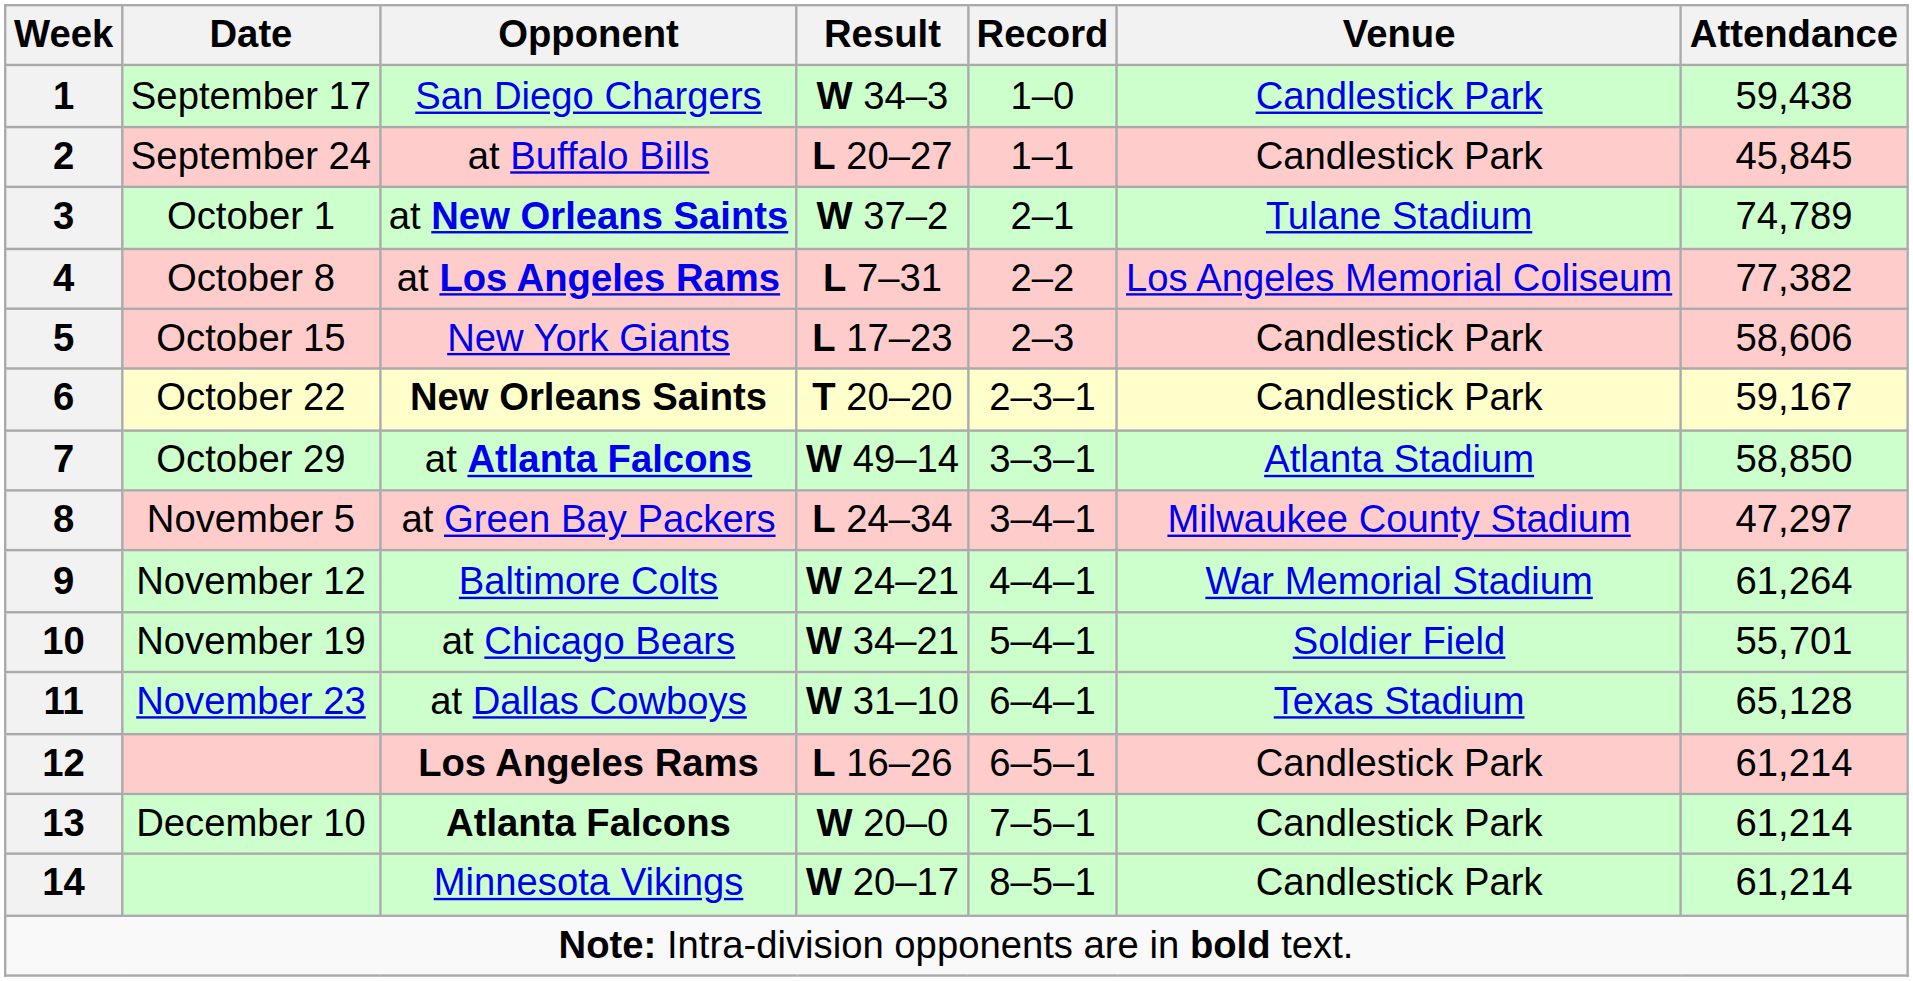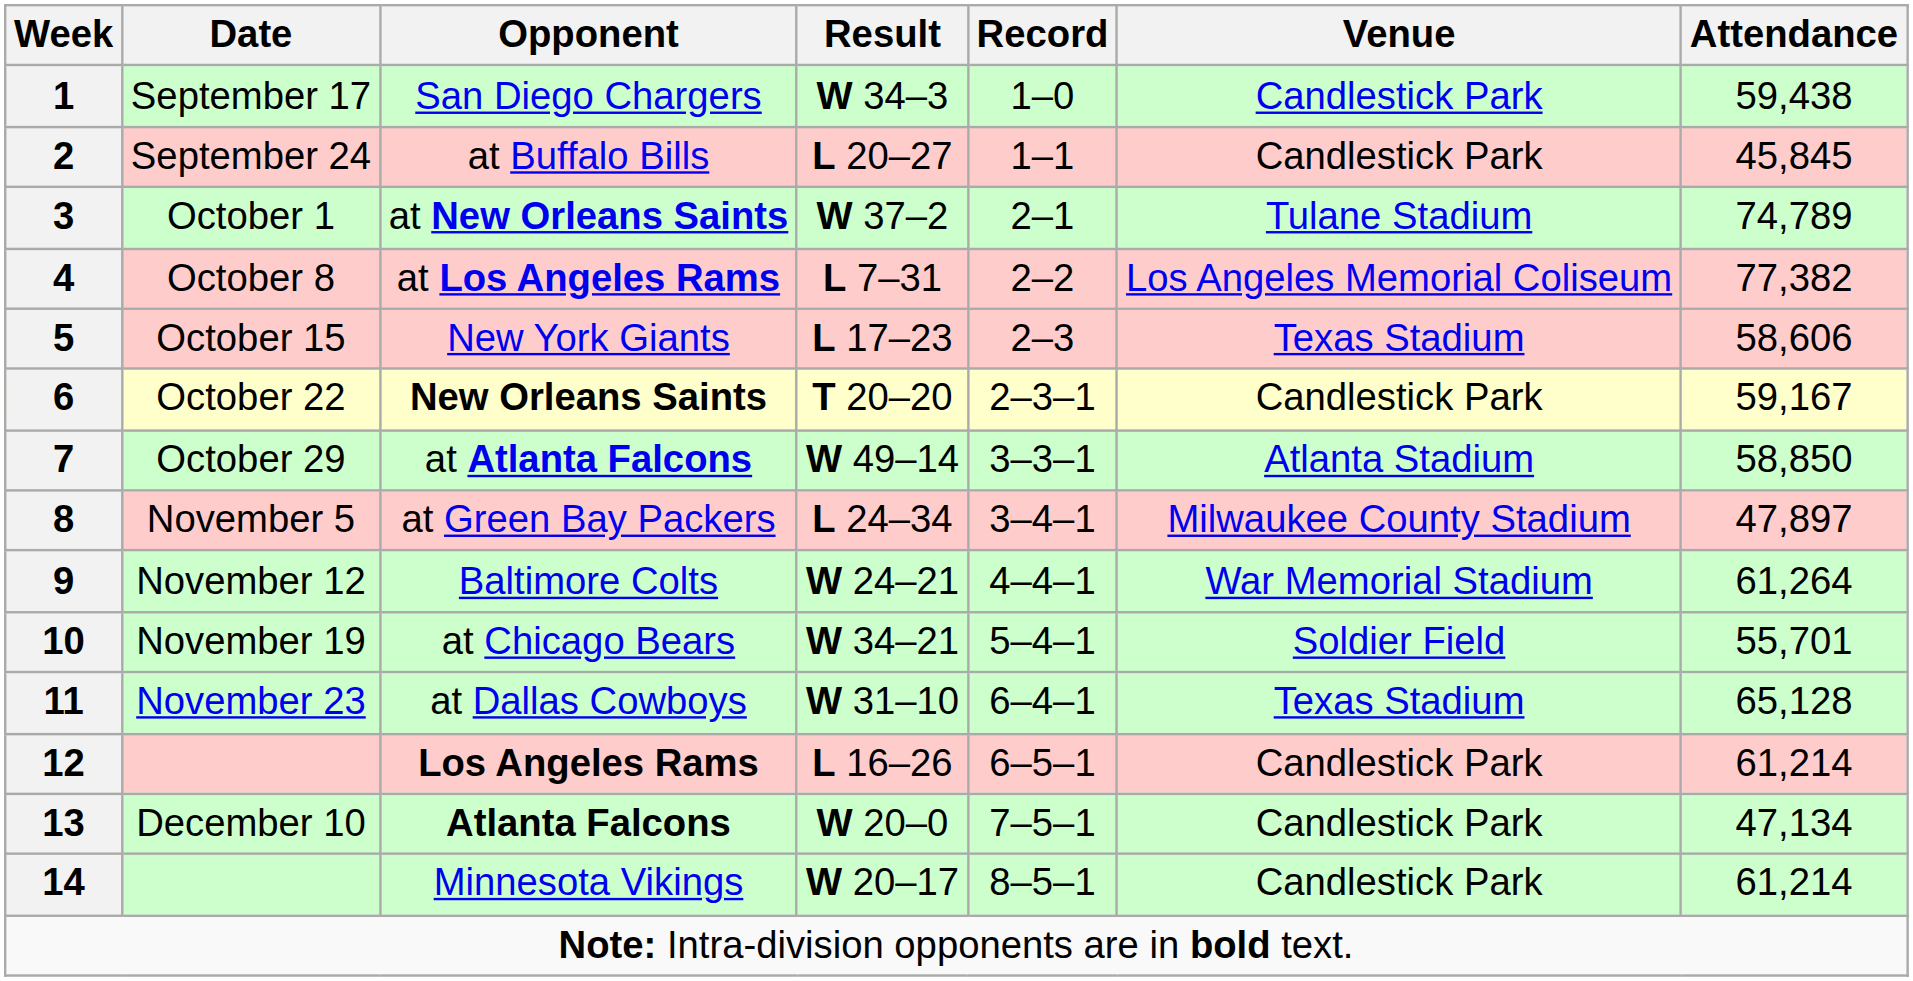5 | Venue: Candlestick Park -> Texas Stadium
8 | Attendance: 47,297 -> 47,897
13 | Attendance: 61,214 -> 47,134
